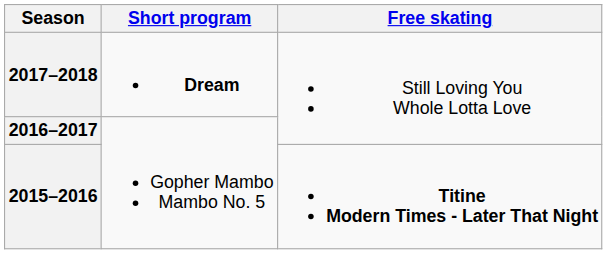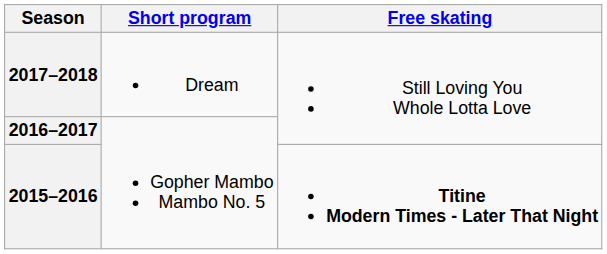2017–2018 | Short program: bold -> normal
